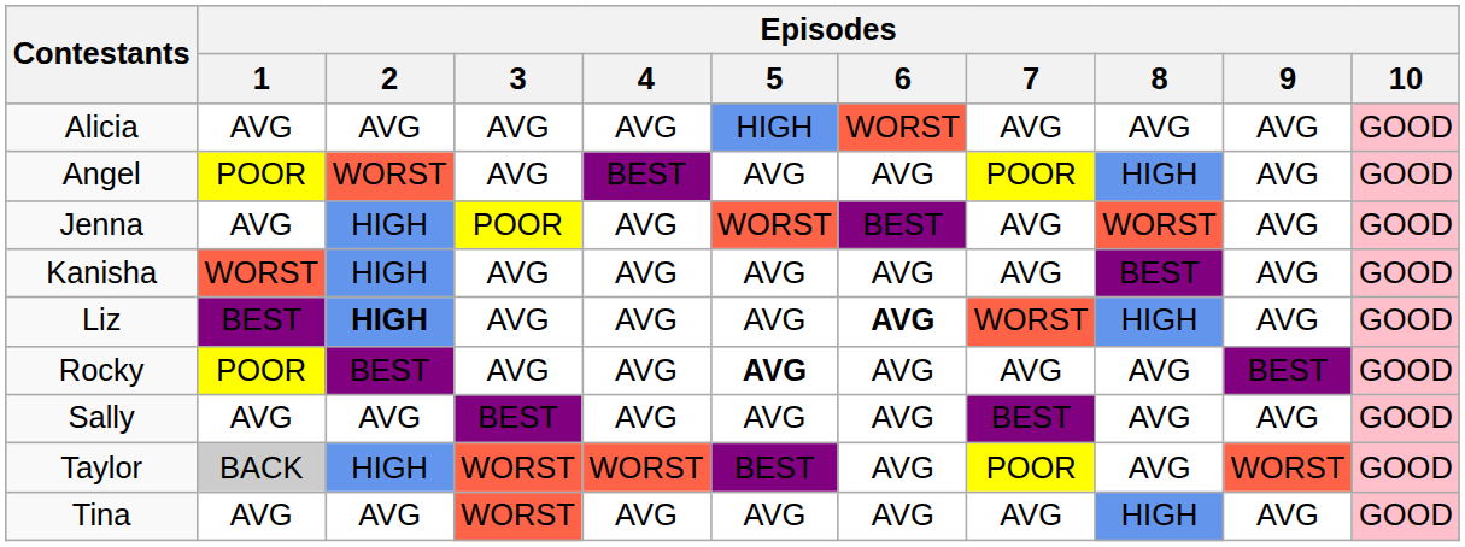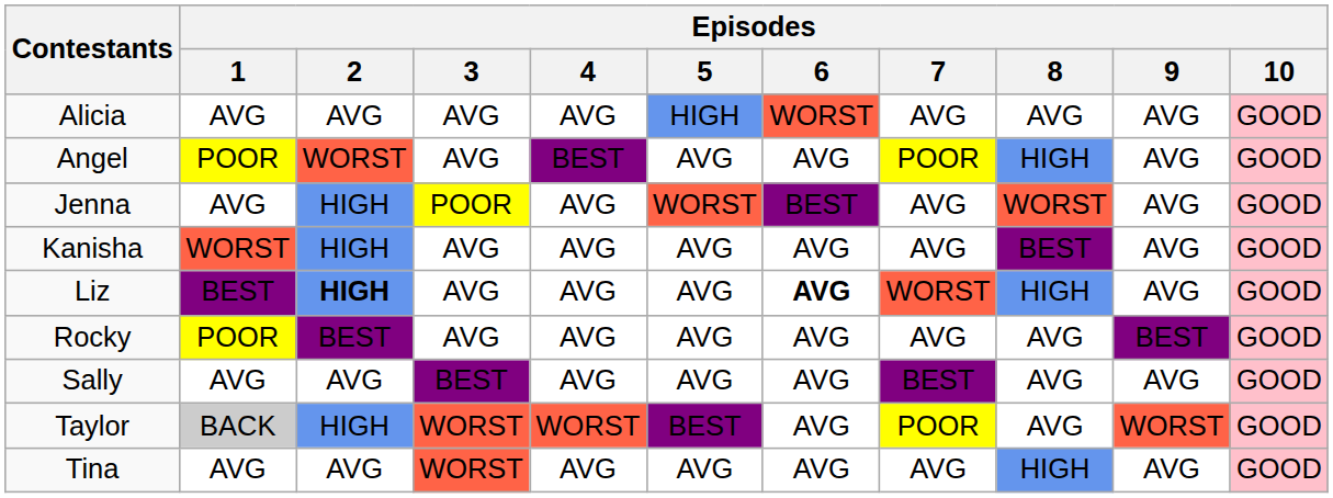Rocky | Episodes / 5: bold -> normal
